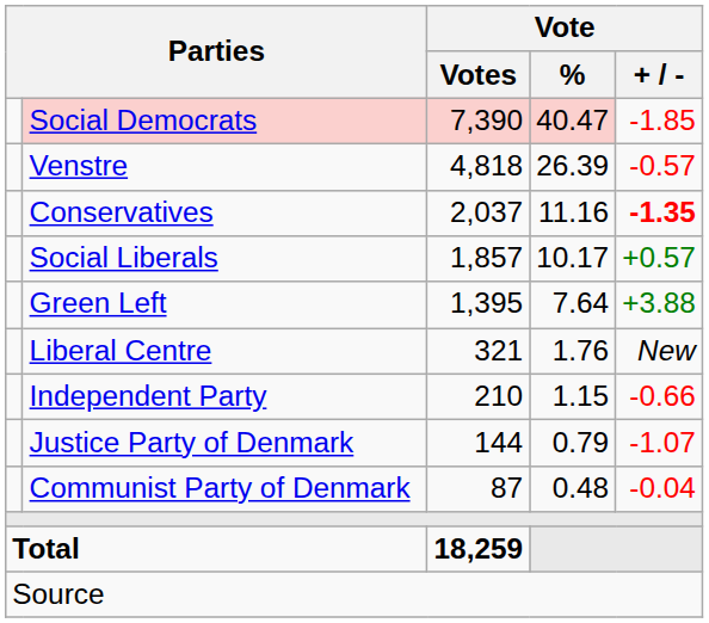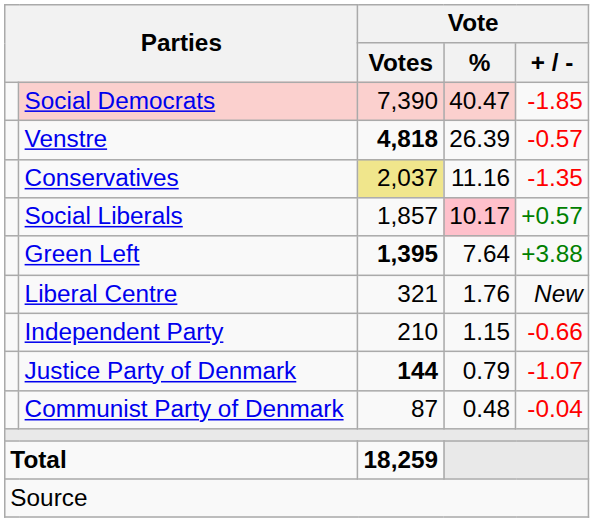Venstre | Vote / Votes: normal -> bold
Conservatives | Vote / Votes: no background -> khaki background
Conservatives | Vote / + / -: bold -> normal
Social Liberals | Vote / %: no background -> pink background
Green Left | Vote / Votes: normal -> bold
Justice Party of Denmark | Vote / Votes: normal -> bold
